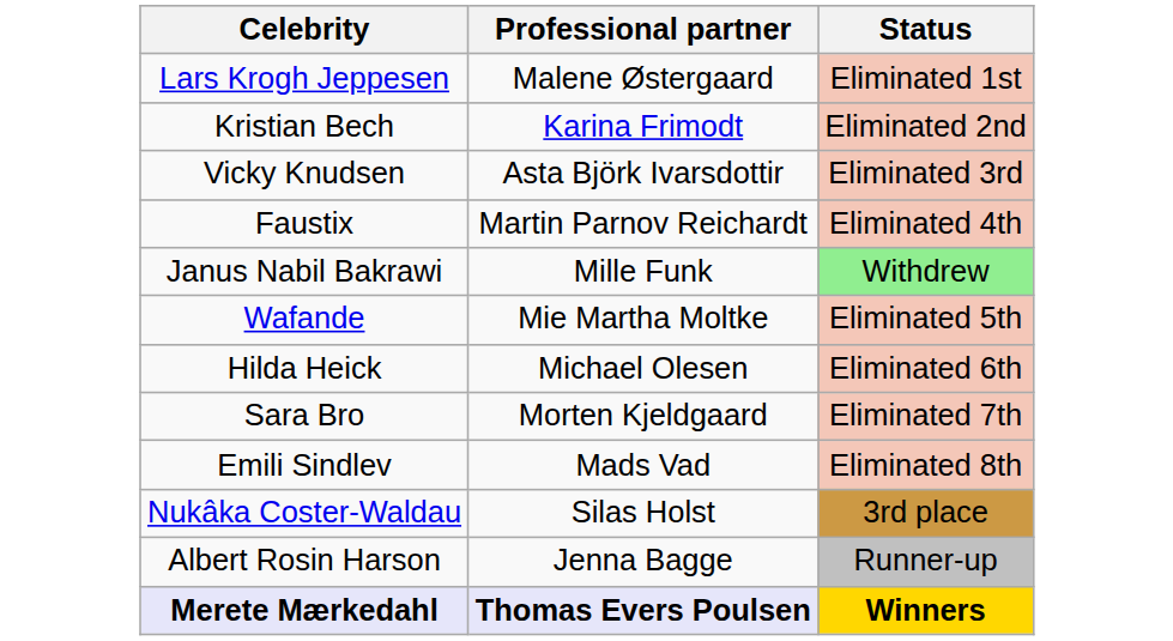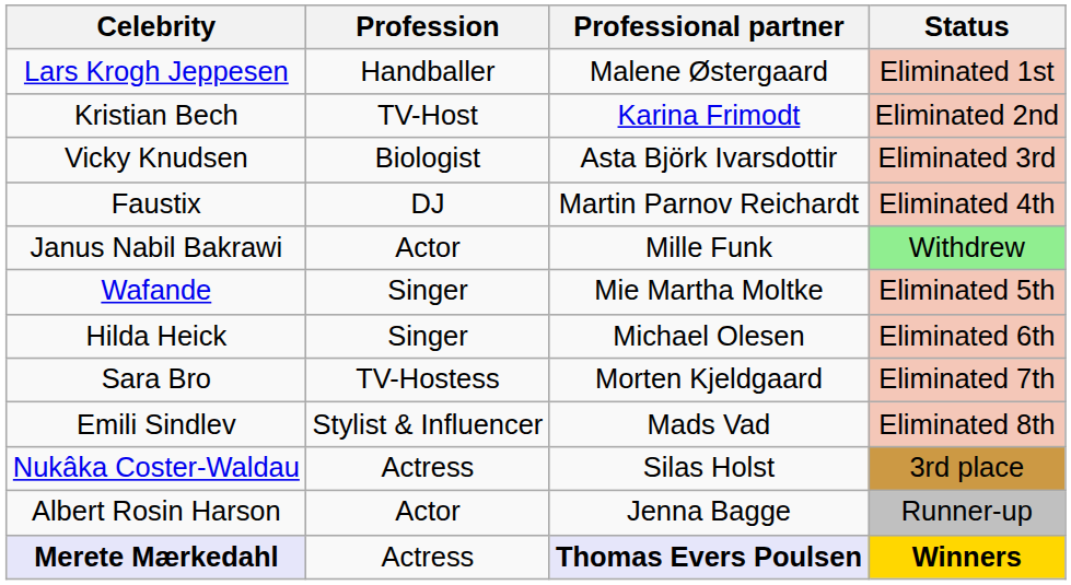+ column: Profession | Handballer | TV-Host | Biologist | DJ | Actor | Singer | Singer | TV-Hostess | Stylist & Influencer | Actress | Actor | Actress
